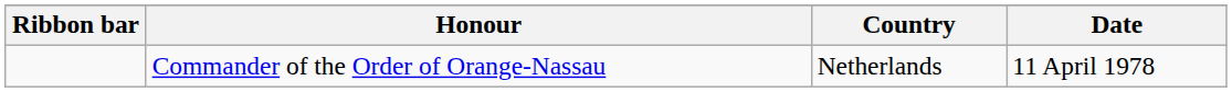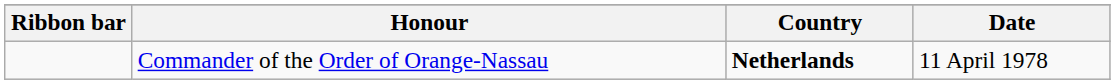Commander of the Order of Orange-Nassau | Country: normal -> bold
